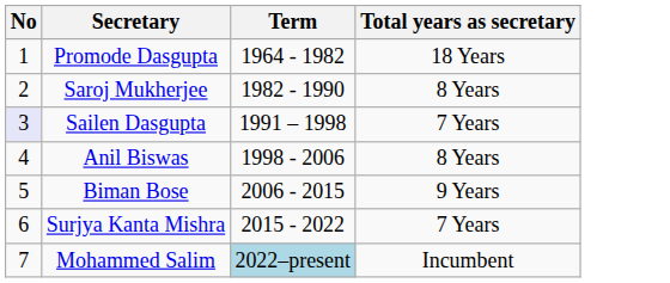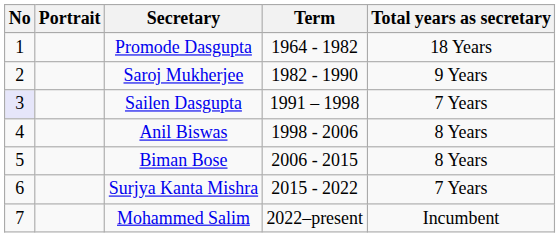+ column: Portrait
Saroj Mukherjee | Total years as secretary: 8 Years -> 9 Years
Biman Bose | Total years as secretary: 9 Years -> 8 Years
Mohammed Salim | Term: lightblue background -> no background
